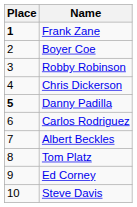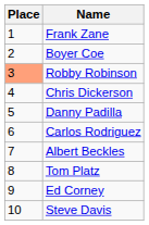Frank Zane | Place: bold -> normal
Robby Robinson | Place: no background -> lightsalmon background
Danny Padilla | Place: bold -> normal
